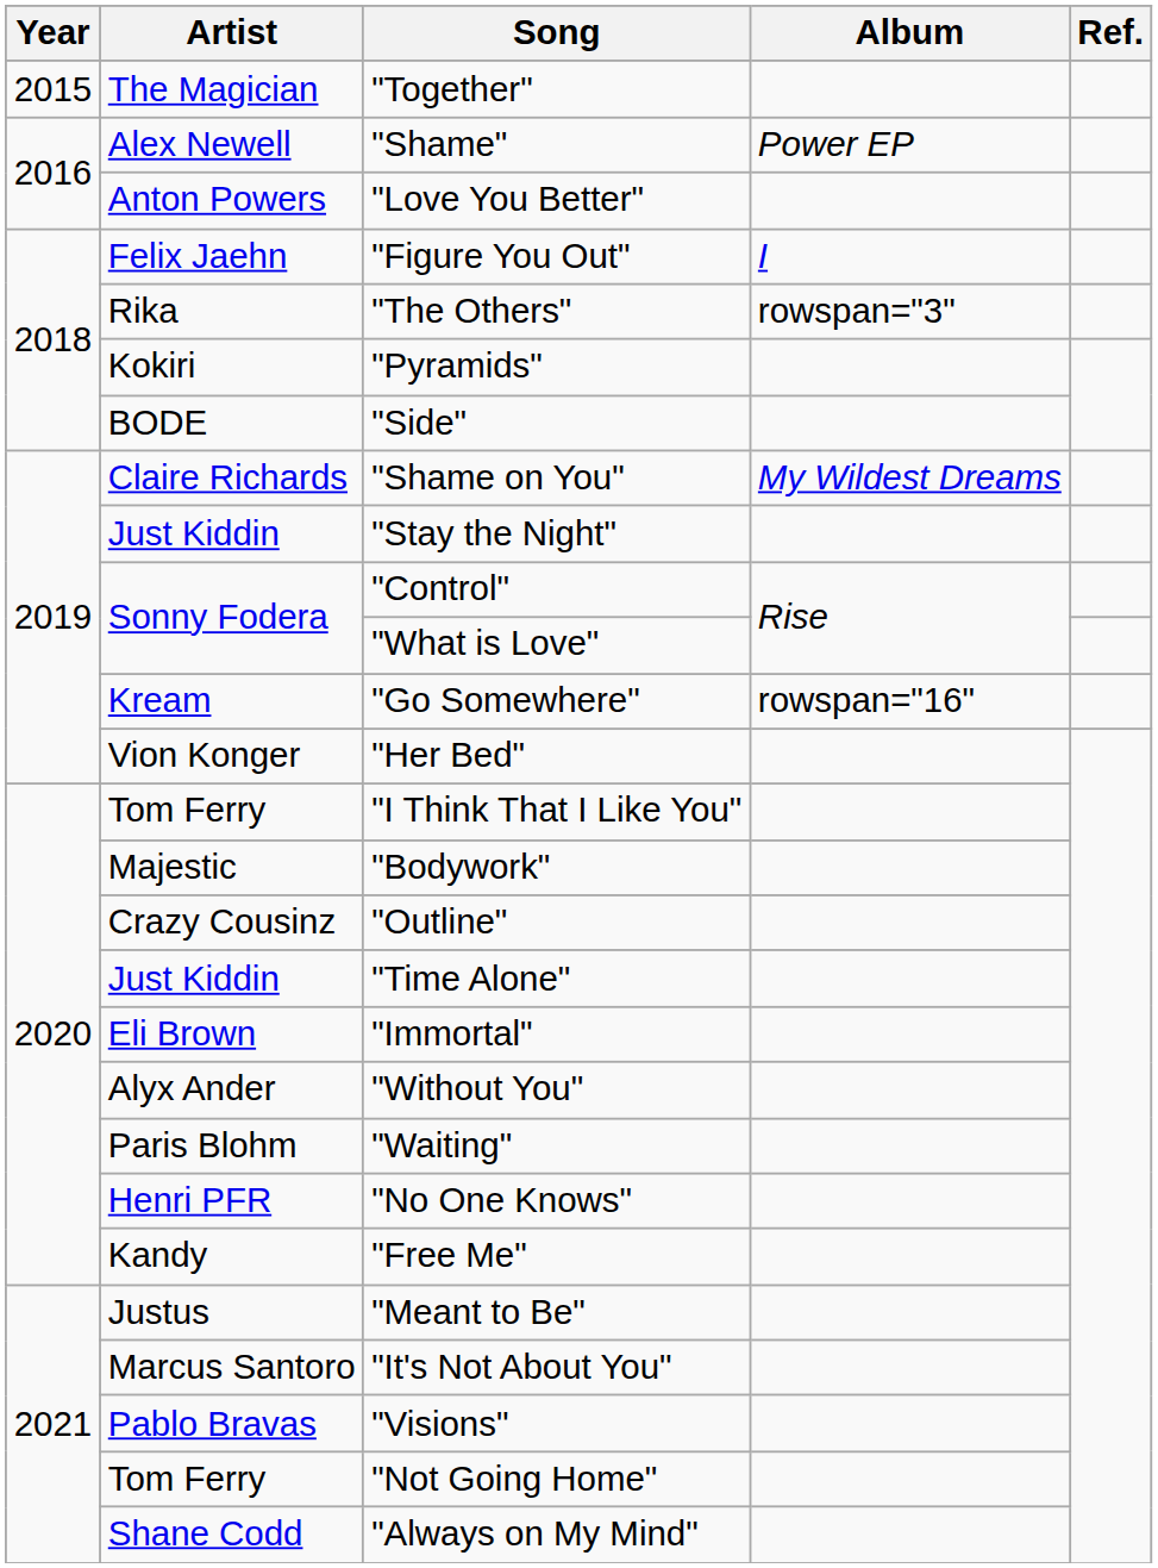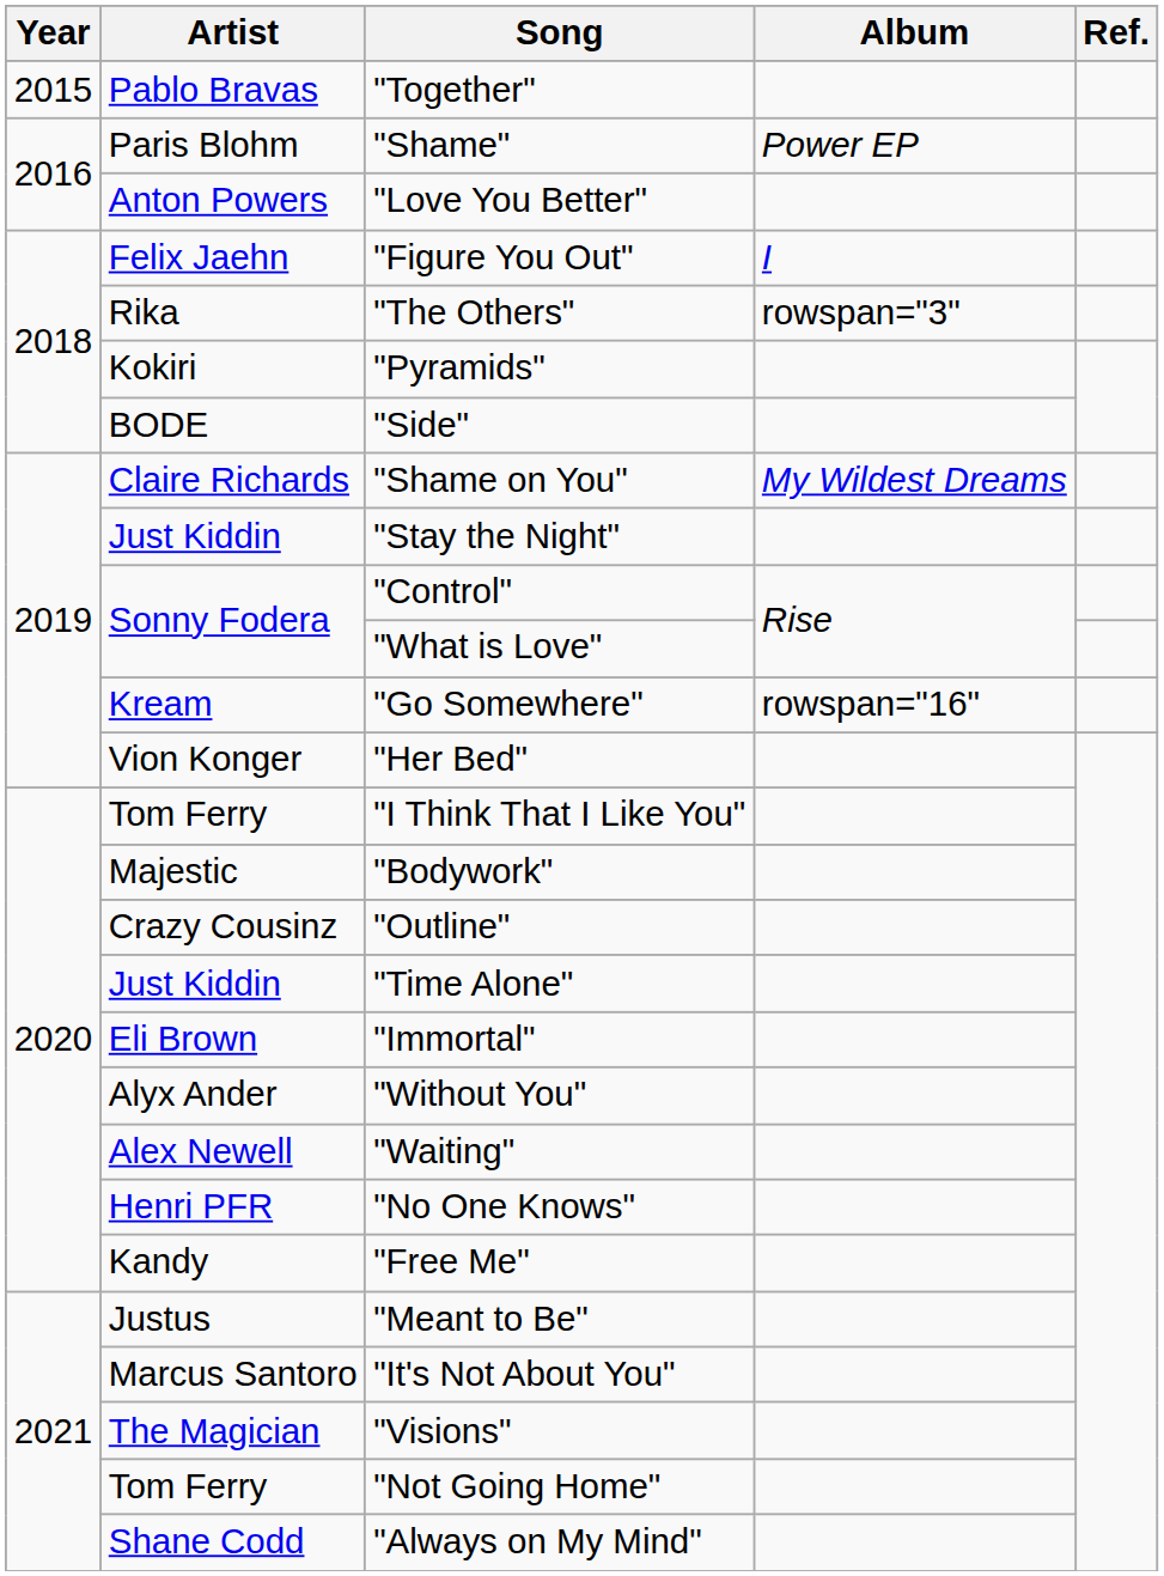"Together" | Artist: The Magician -> Pablo Bravas
"Shame" | Artist: Alex Newell -> Paris Blohm
"Waiting" | Artist: Paris Blohm -> Alex Newell
"Visions" | Artist: Pablo Bravas -> The Magician
